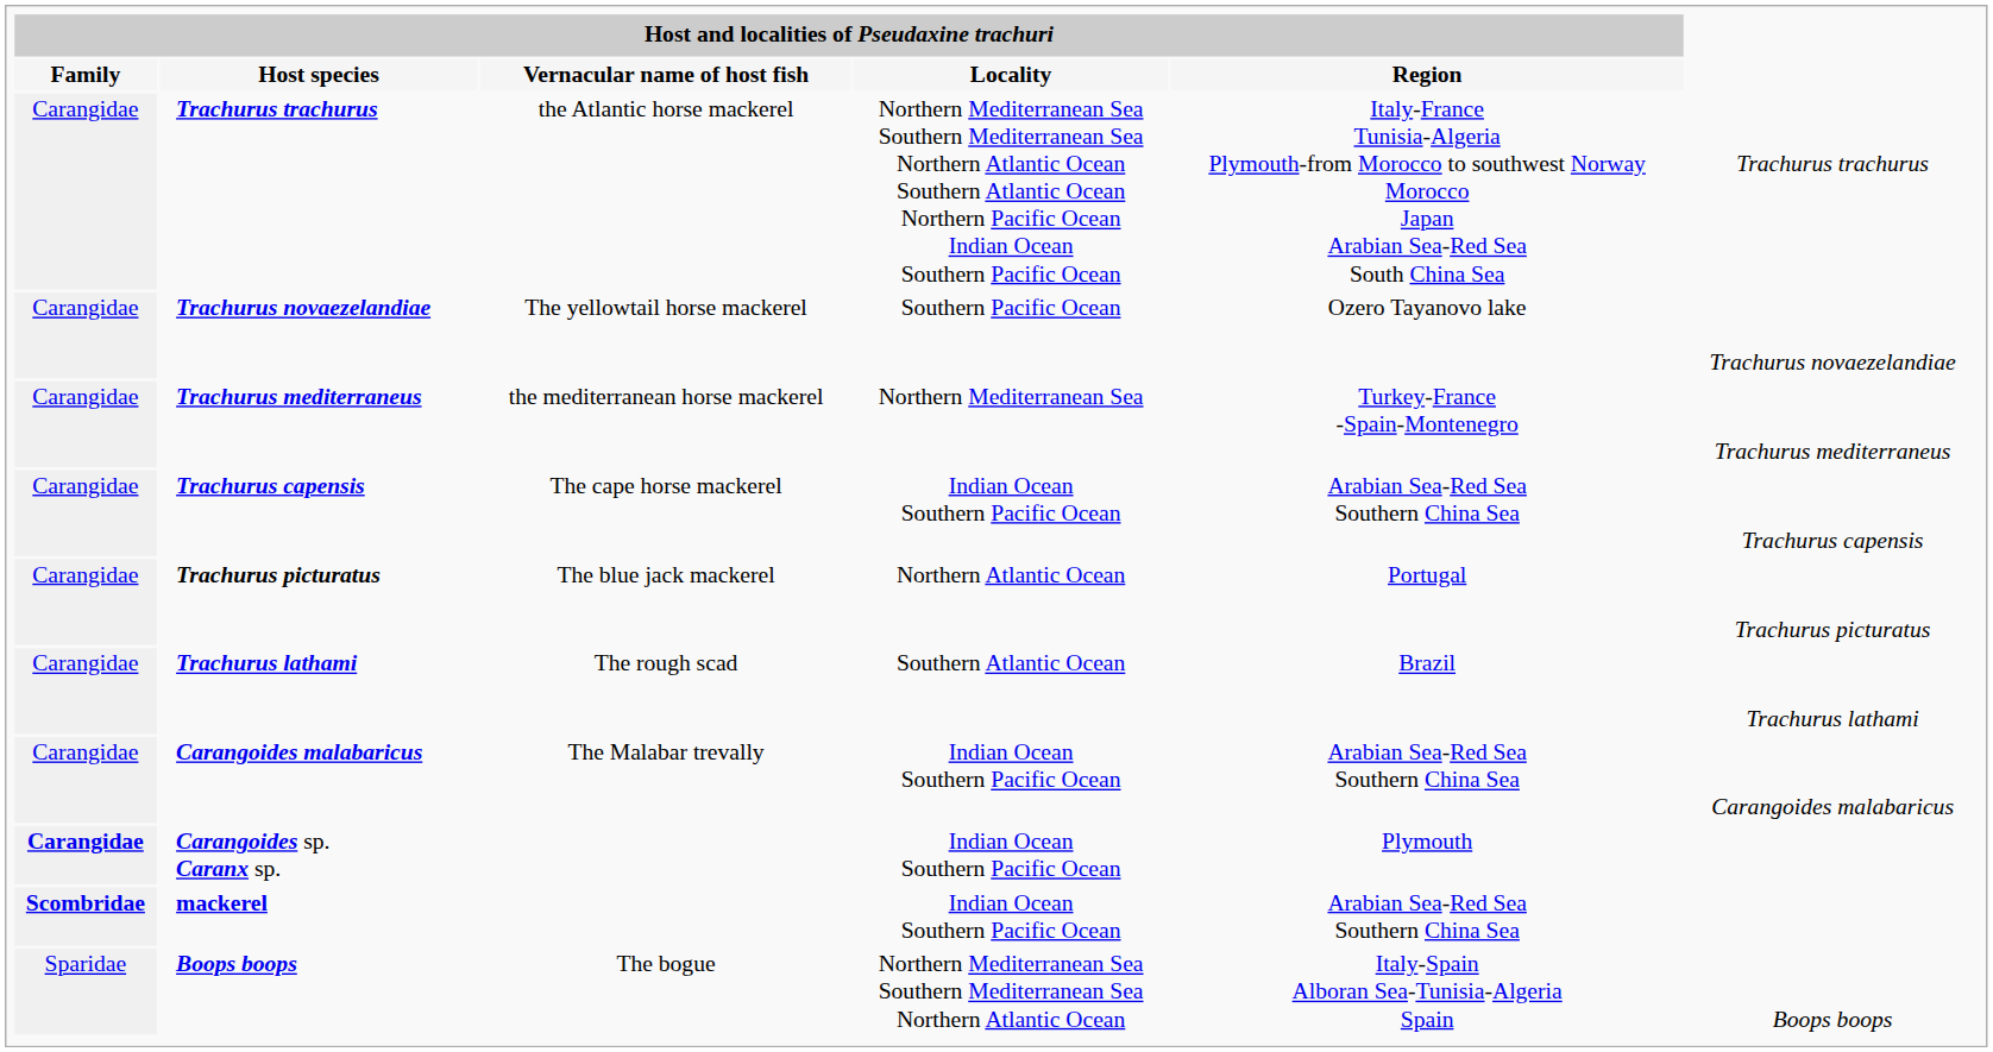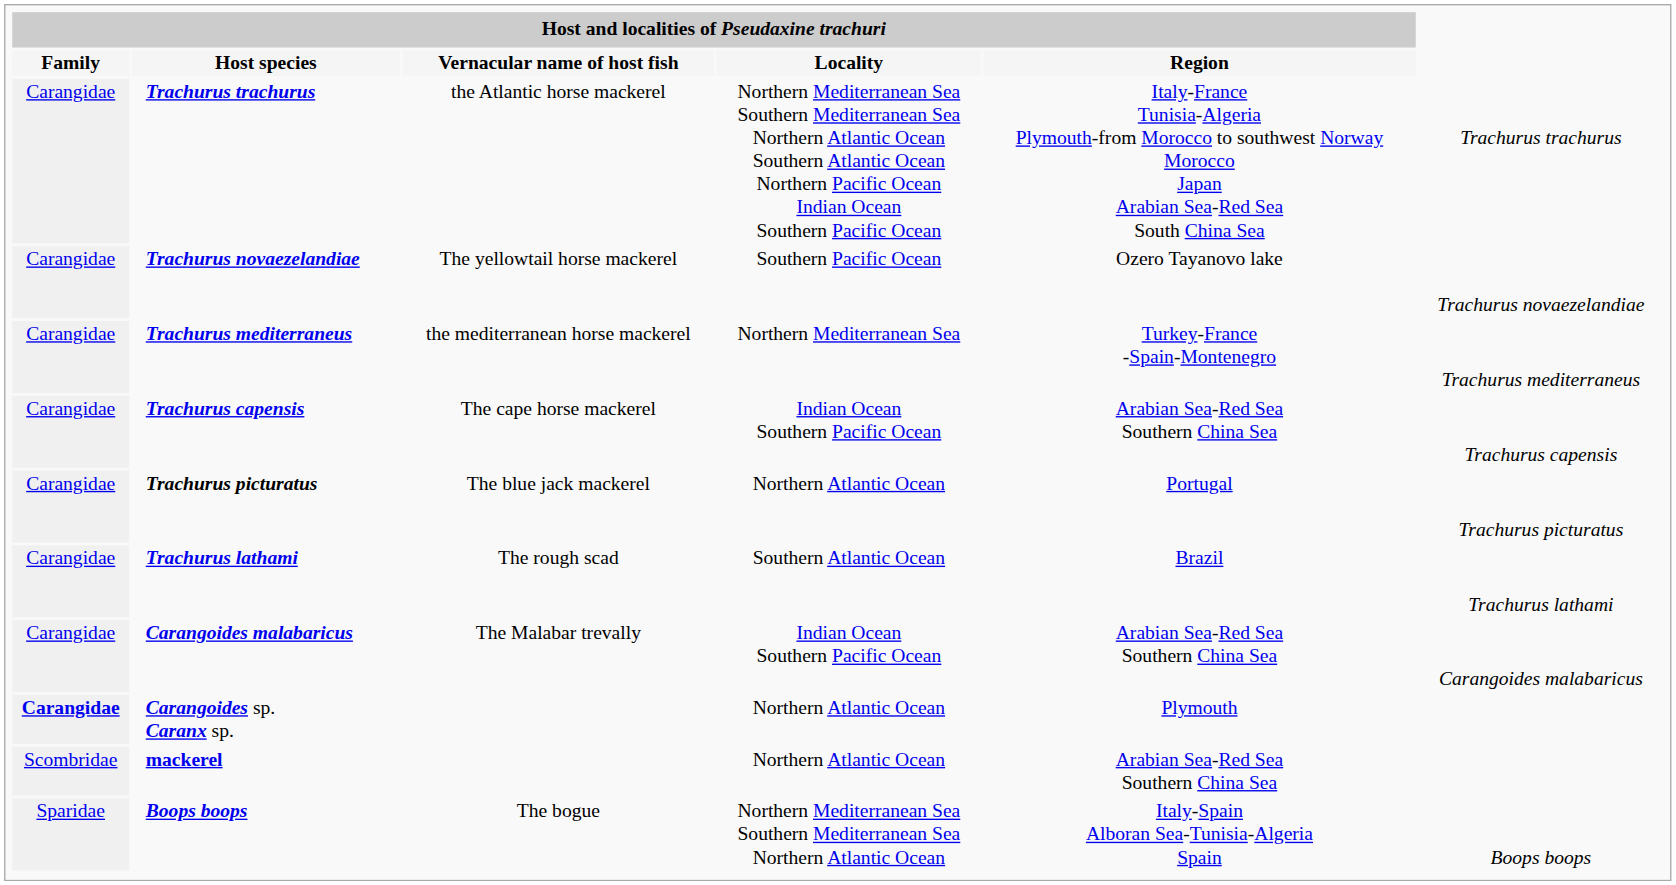Carangoides sp. Caranx sp. | Host and localities of Pseudaxine trachuri / Locality: Indian Ocean Southern Pacific Ocean -> Northern Atlantic Ocean
mackerel | Host and localities of Pseudaxine trachuri / Family: bold -> normal
mackerel | Host and localities of Pseudaxine trachuri / Locality: Indian Ocean Southern Pacific Ocean -> Northern Atlantic Ocean
